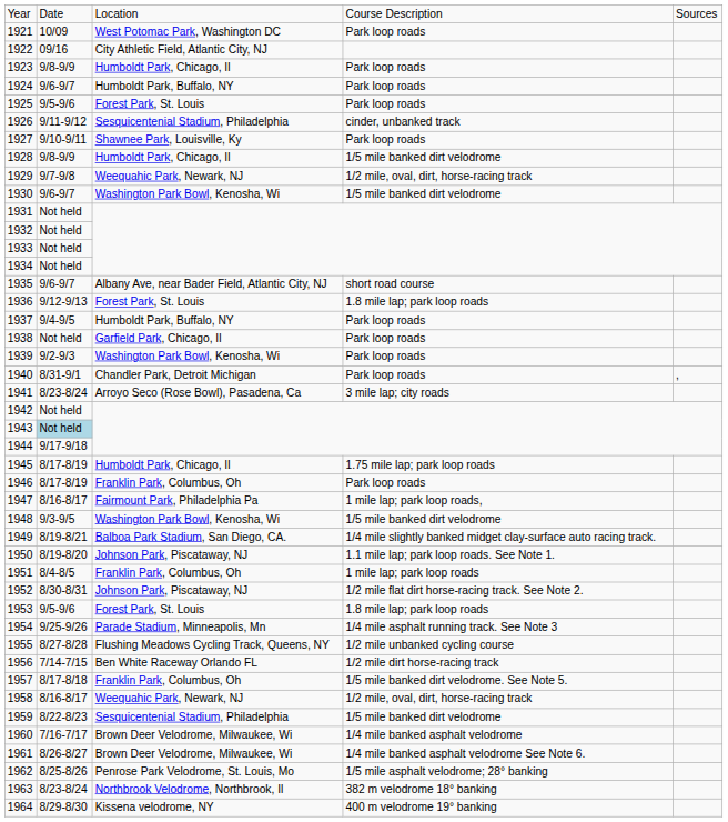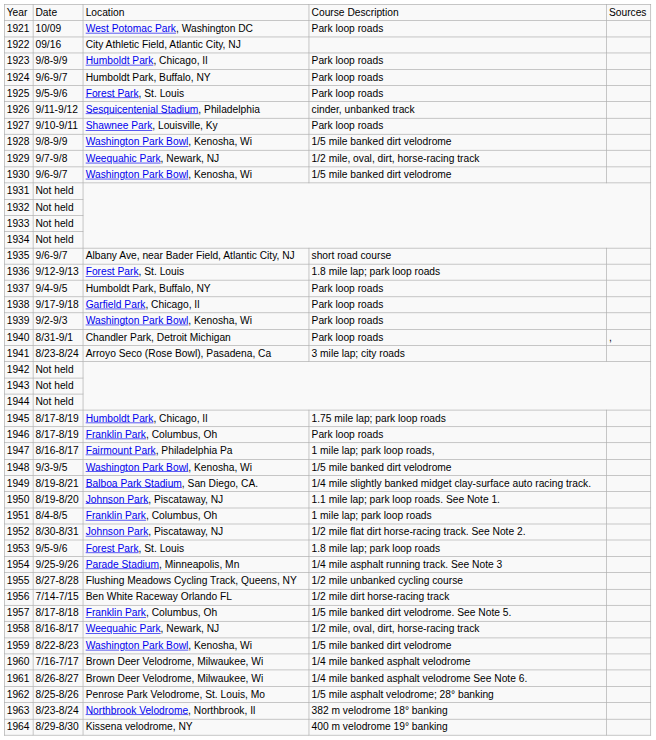1928 | column 3: Humboldt Park, Chicago, Il -> Washington Park Bowl, Kenosha, Wi
1938 | column 2: Not held -> 9/17-9/18
1943 | column 2: lightblue background -> no background
1944 | column 2: 9/17-9/18 -> Not held
1959 | column 3: Sesquicentenial Stadium, Philadelphia -> Washington Park Bowl, Kenosha, Wi
